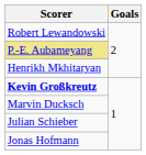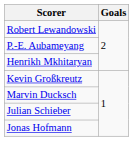P.-E. Aubameyang | Scorer: khaki background -> no background
Kevin Großkreutz | Scorer: bold -> normal
